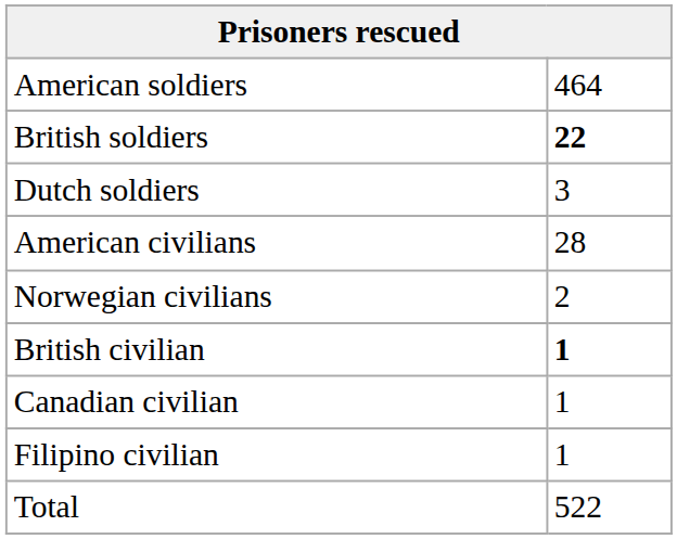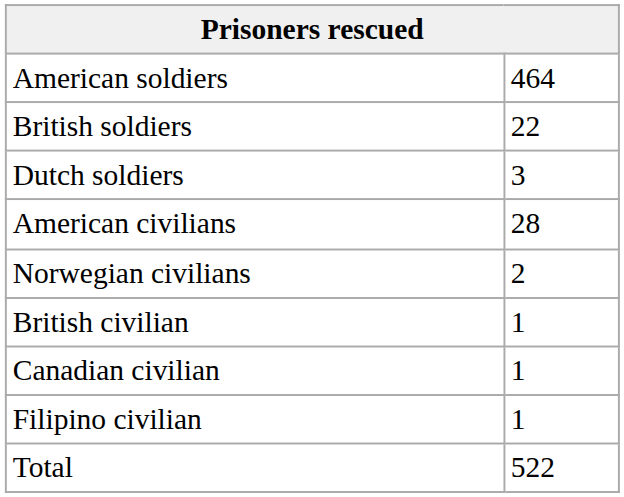British soldiers | column 2: bold -> normal
British civilian | column 2: bold -> normal
